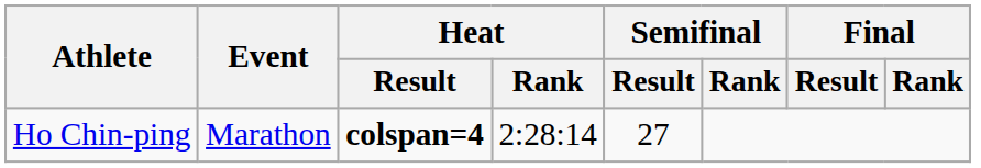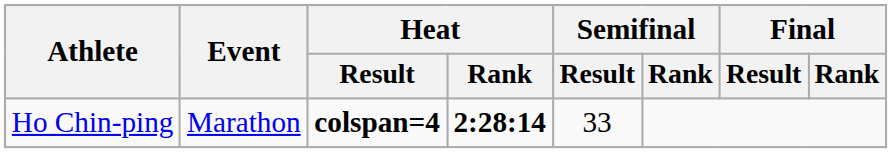Ho Chin-ping | Heat / Rank: normal -> bold
Ho Chin-ping | Semifinal / Result: 27 -> 33
